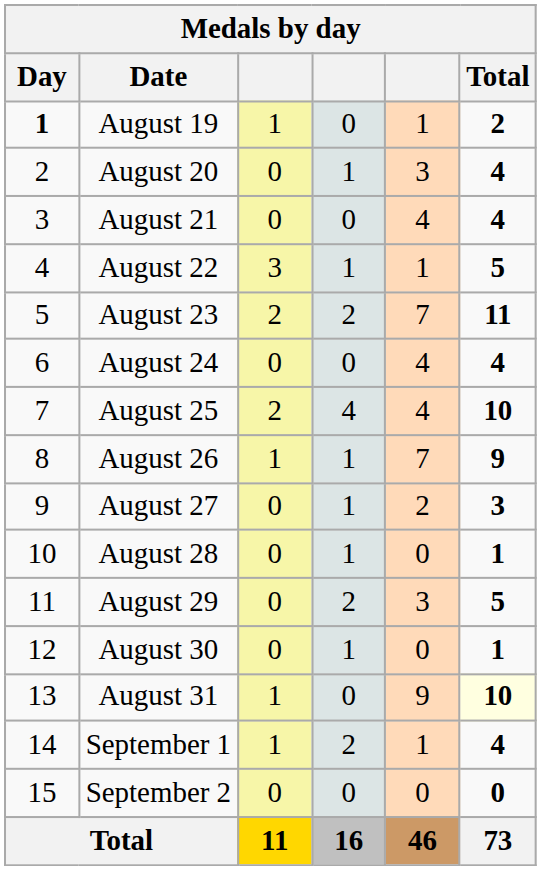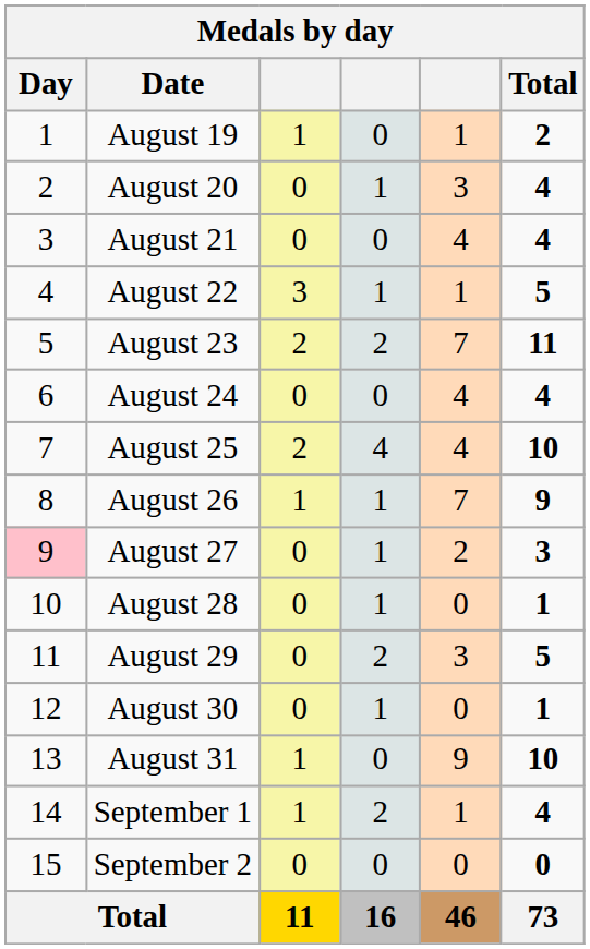August 19 | Day: bold -> normal
August 27 | Day: no background -> pink background
August 31 | Total: lightyellow background -> no background
